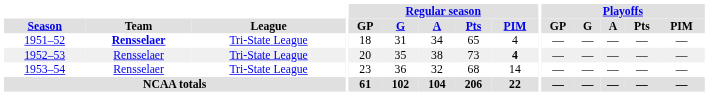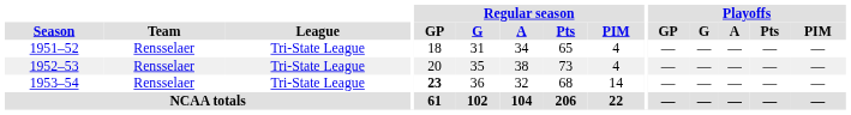1951–52 | Team: bold -> normal
1952–53 | Regular season / PIM: bold -> normal
1953–54 | Regular season / GP: normal -> bold
